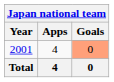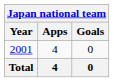2001 | Goals: lightsalmon background -> no background
